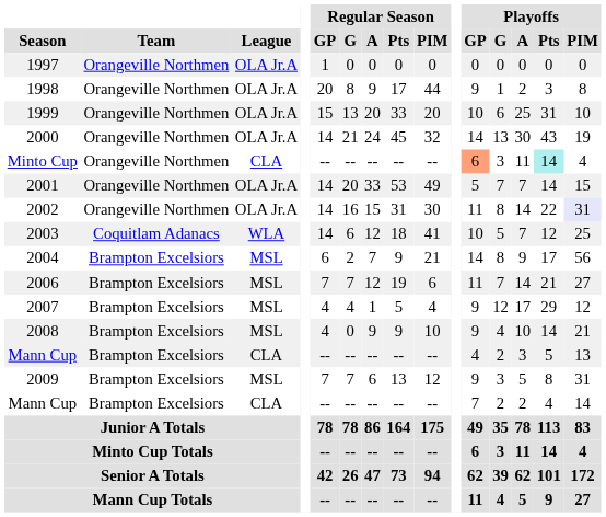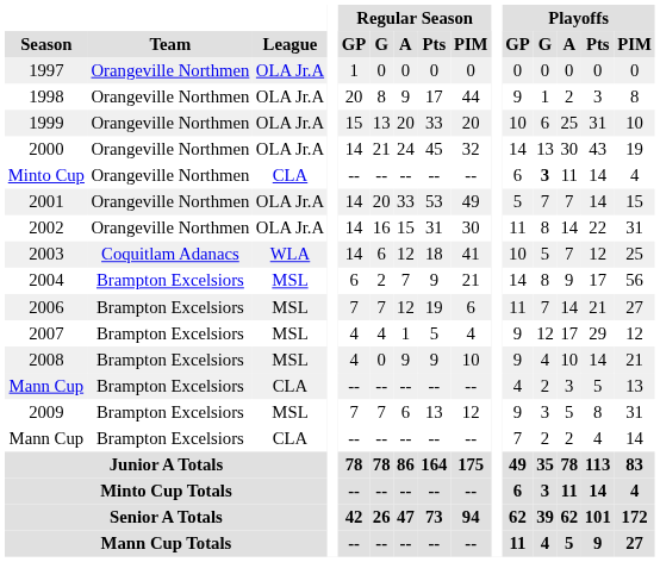Minto Cup | Playoffs / GP: lightsalmon background -> no background
Minto Cup | Playoffs / G: normal -> bold
Minto Cup | Playoffs / Pts: paleturquoise background -> no background
2002 | Playoffs / PIM: lavender background -> no background
